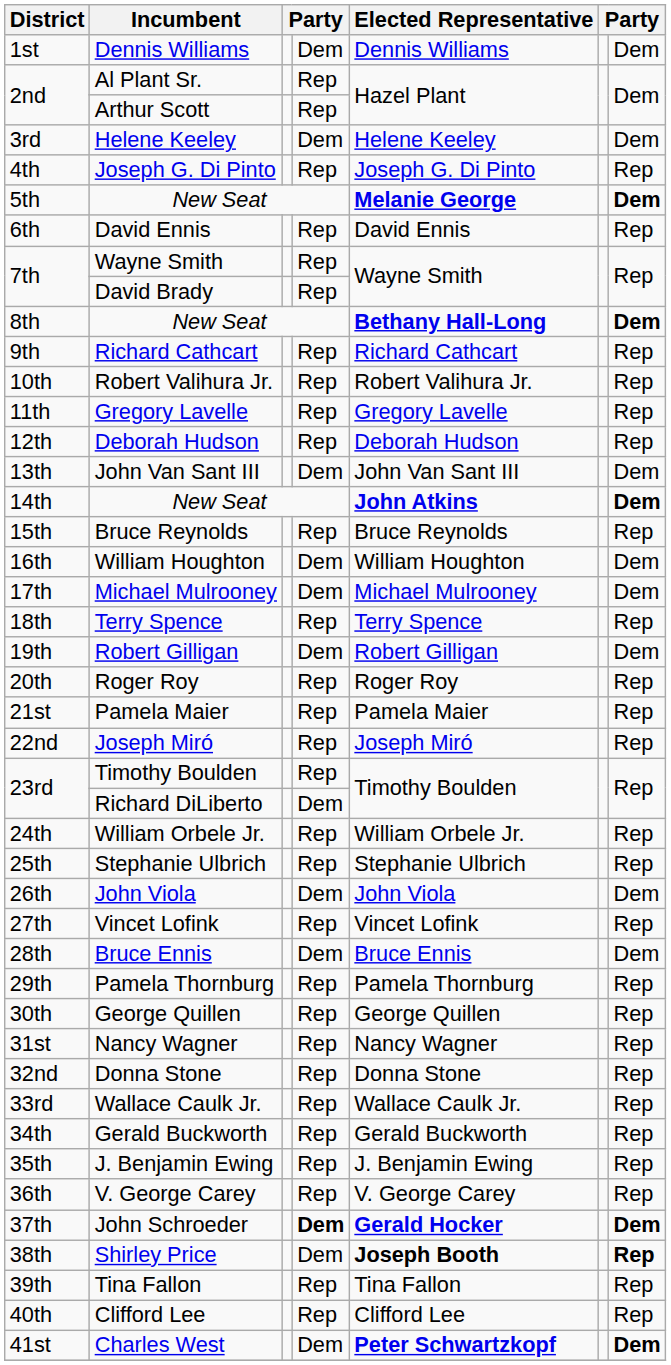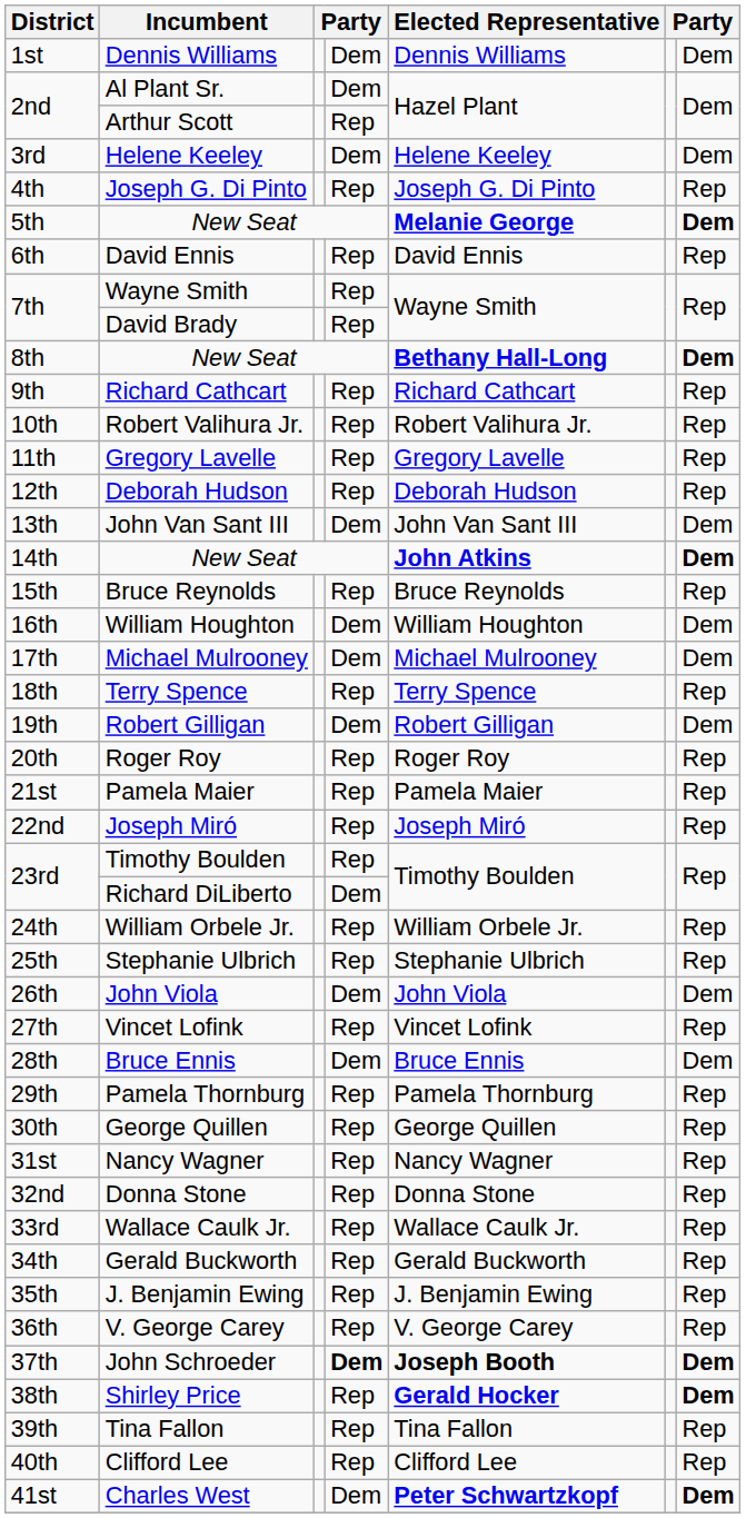Al Plant Sr. | column 4: Rep -> Dem
John Schroeder | Elected Representative: Gerald Hocker -> Joseph Booth
Shirley Price | column 4: Dem -> Rep
Shirley Price | Elected Representative: Joseph Booth -> Gerald Hocker
Shirley Price | column 7: Rep -> Dem
